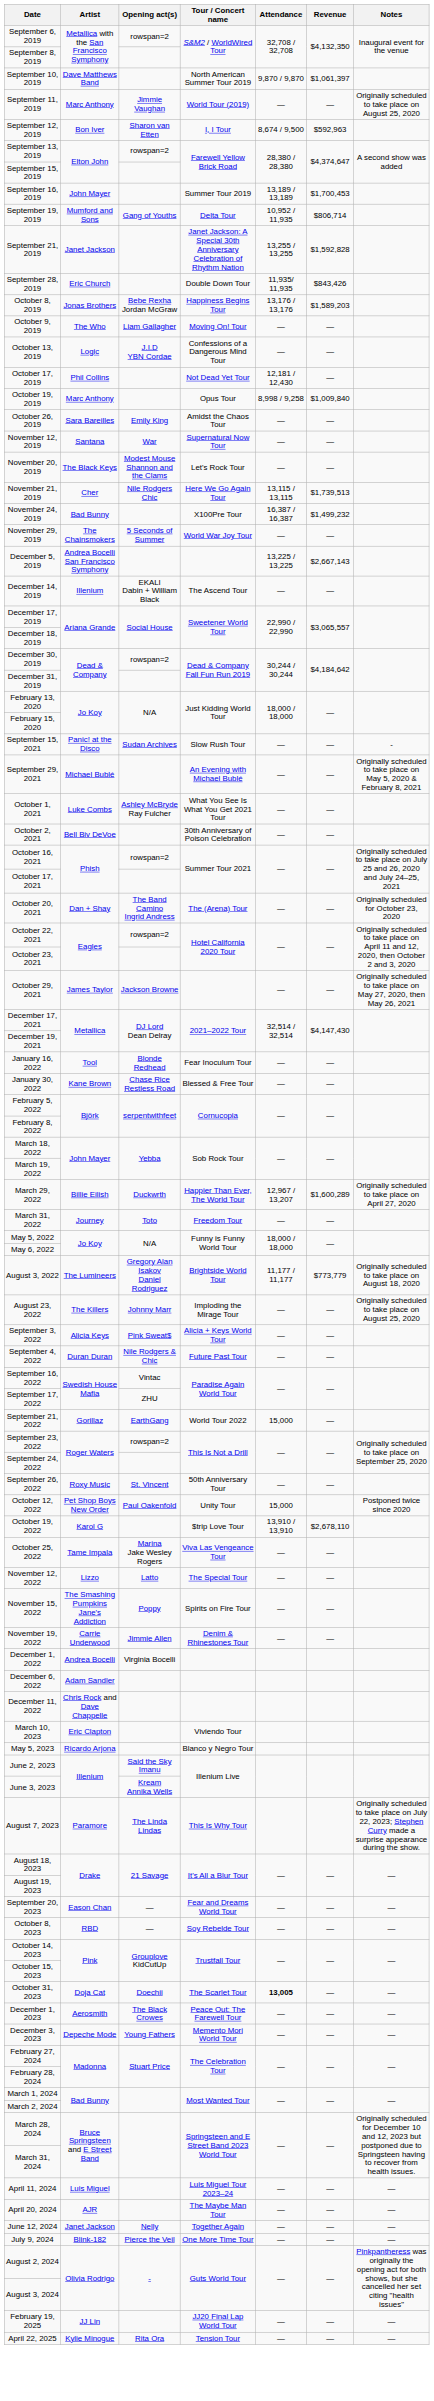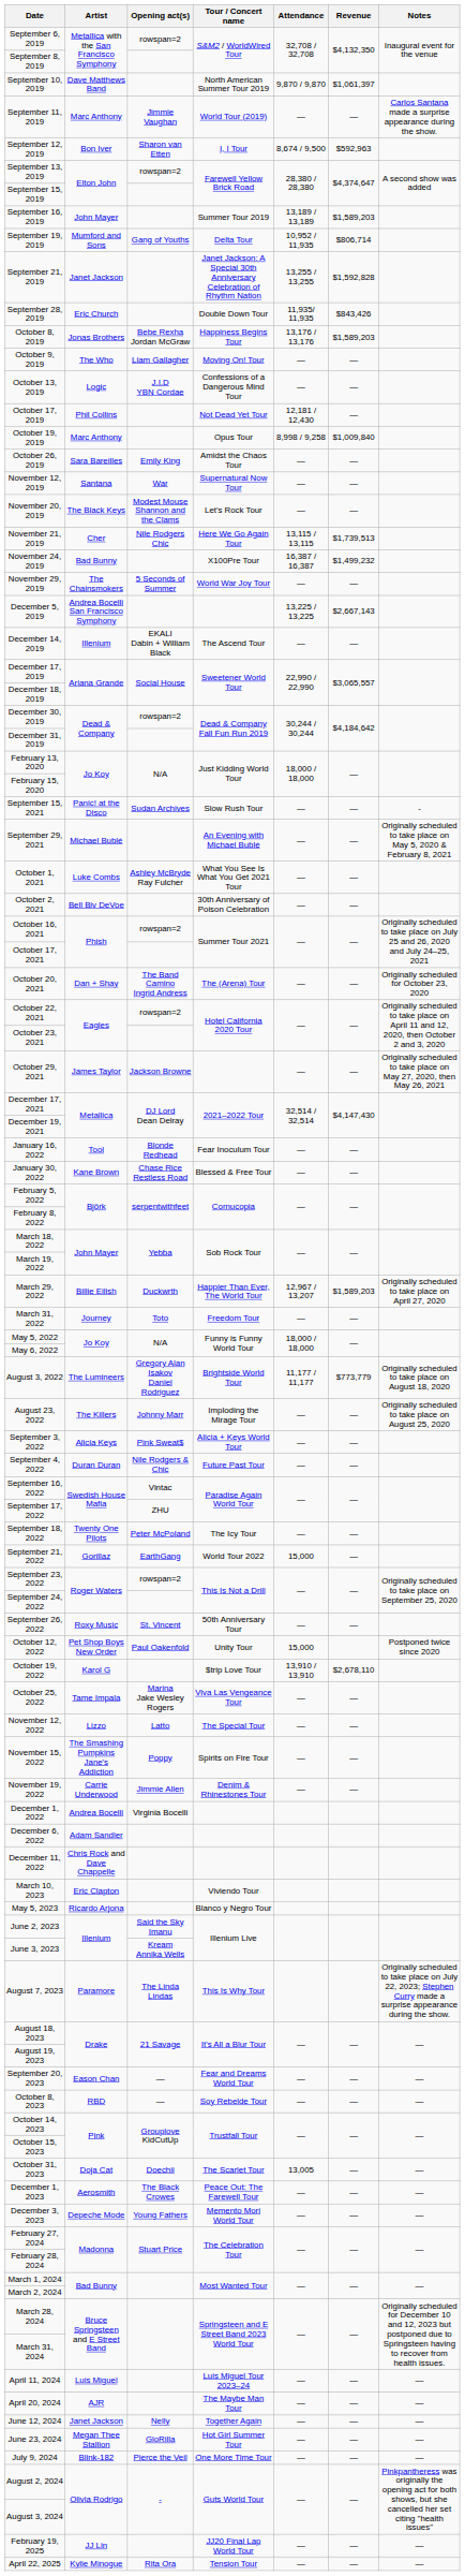September 11, 2019 | Notes: Originally scheduled to take place on August 25, 2020 -> Carlos Santana made a surprise appearance during the show.
September 16, 2019 | Revenue: $1,700,453 -> $1,589,203
March 29, 2022 | Revenue: $1,600,289 -> $1,589,203
+ row: September 18, 2022 | Twenty One Pilots | Peter McPoland | The Icy Tour | — | —
October 31, 2023 | Attendance: bold -> normal
+ row: June 23, 2024 | Megan Thee Stallion | GloRilla | Hot Girl Summer Tour | — | — | —
